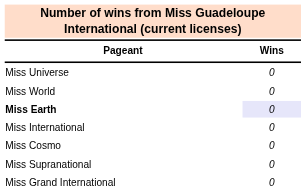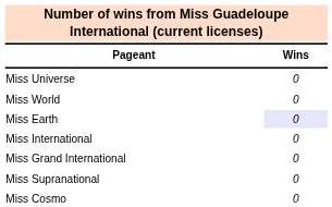row 5 | column 1: bold -> normal
row 7 | column 1: Miss Cosmo -> Miss Grand International
row 9 | column 1: Miss Grand International -> Miss Cosmo
